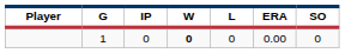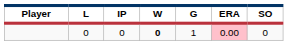columns swapped: G <-> L
row 2 | ERA: no background -> pink background
